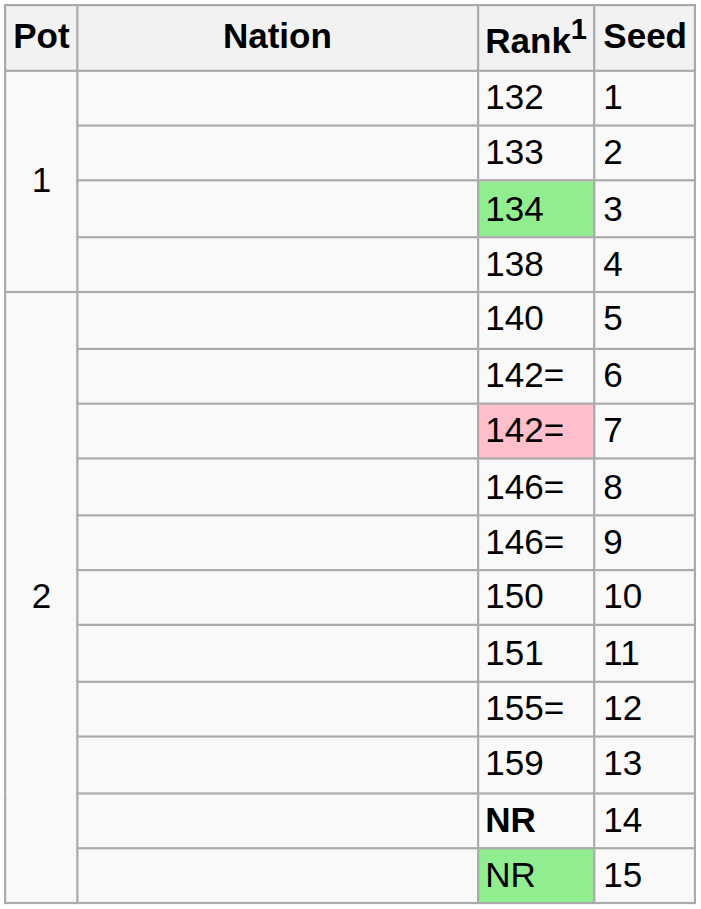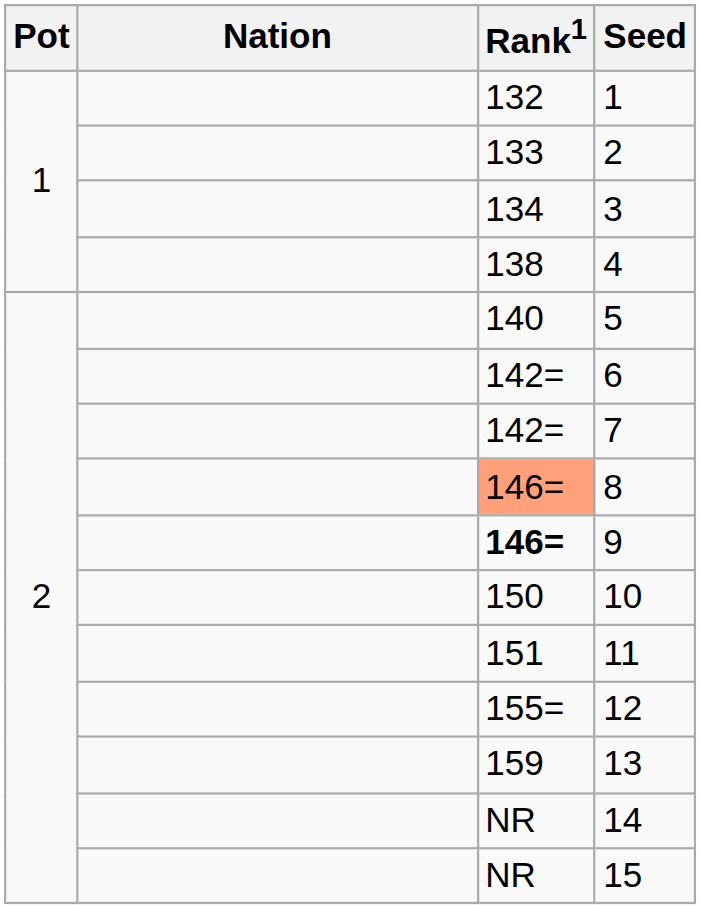3 | Rank1: lightgreen background -> no background
7 | Rank1: pink background -> no background
8 | Rank1: no background -> lightsalmon background
9 | Rank1: normal -> bold
14 | Rank1: bold -> normal
15 | Rank1: lightgreen background -> no background
